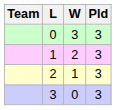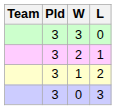columns swapped: Pld <-> L
